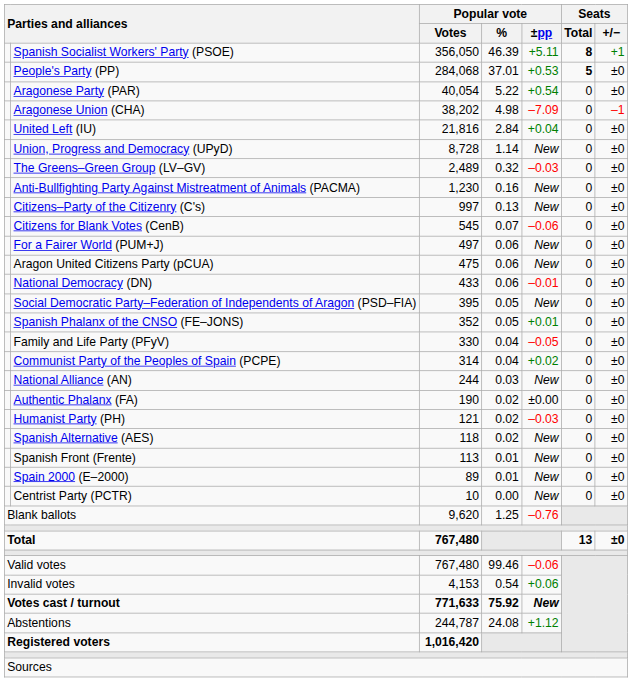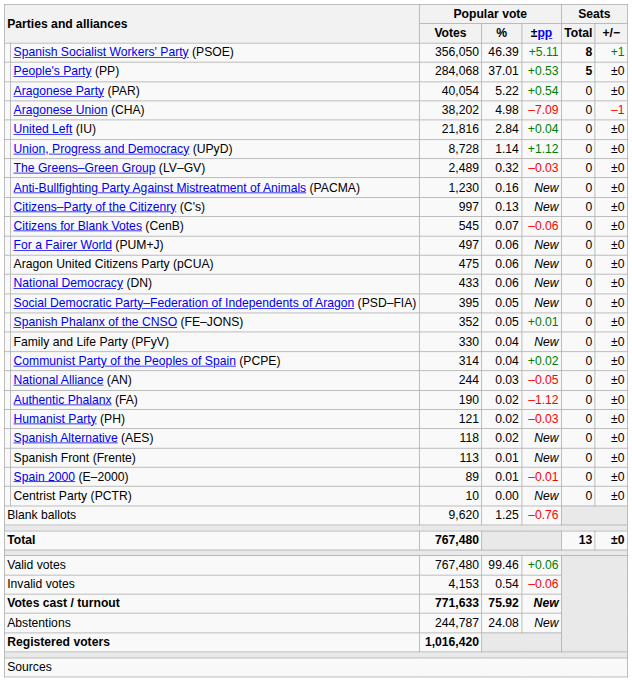Union, Progress and Democracy (UPyD) | Popular vote / ±pp: New -> +1.12
National Democracy (DN) | Popular vote / ±pp: –0.01 -> New
Family and Life Party (PFyV) | Popular vote / ±pp: –0.05 -> New
National Alliance (AN) | Popular vote / ±pp: New -> –0.05
Authentic Phalanx (FA) | Popular vote / ±pp: ±0.00 -> –1.12
Spain 2000 (E–2000) | Popular vote / ±pp: New -> –0.01
Valid votes | Popular vote / ±pp: –0.06 -> +0.06
Invalid votes | Popular vote / ±pp: +0.06 -> –0.06
Abstentions | Popular vote / ±pp: +1.12 -> New
